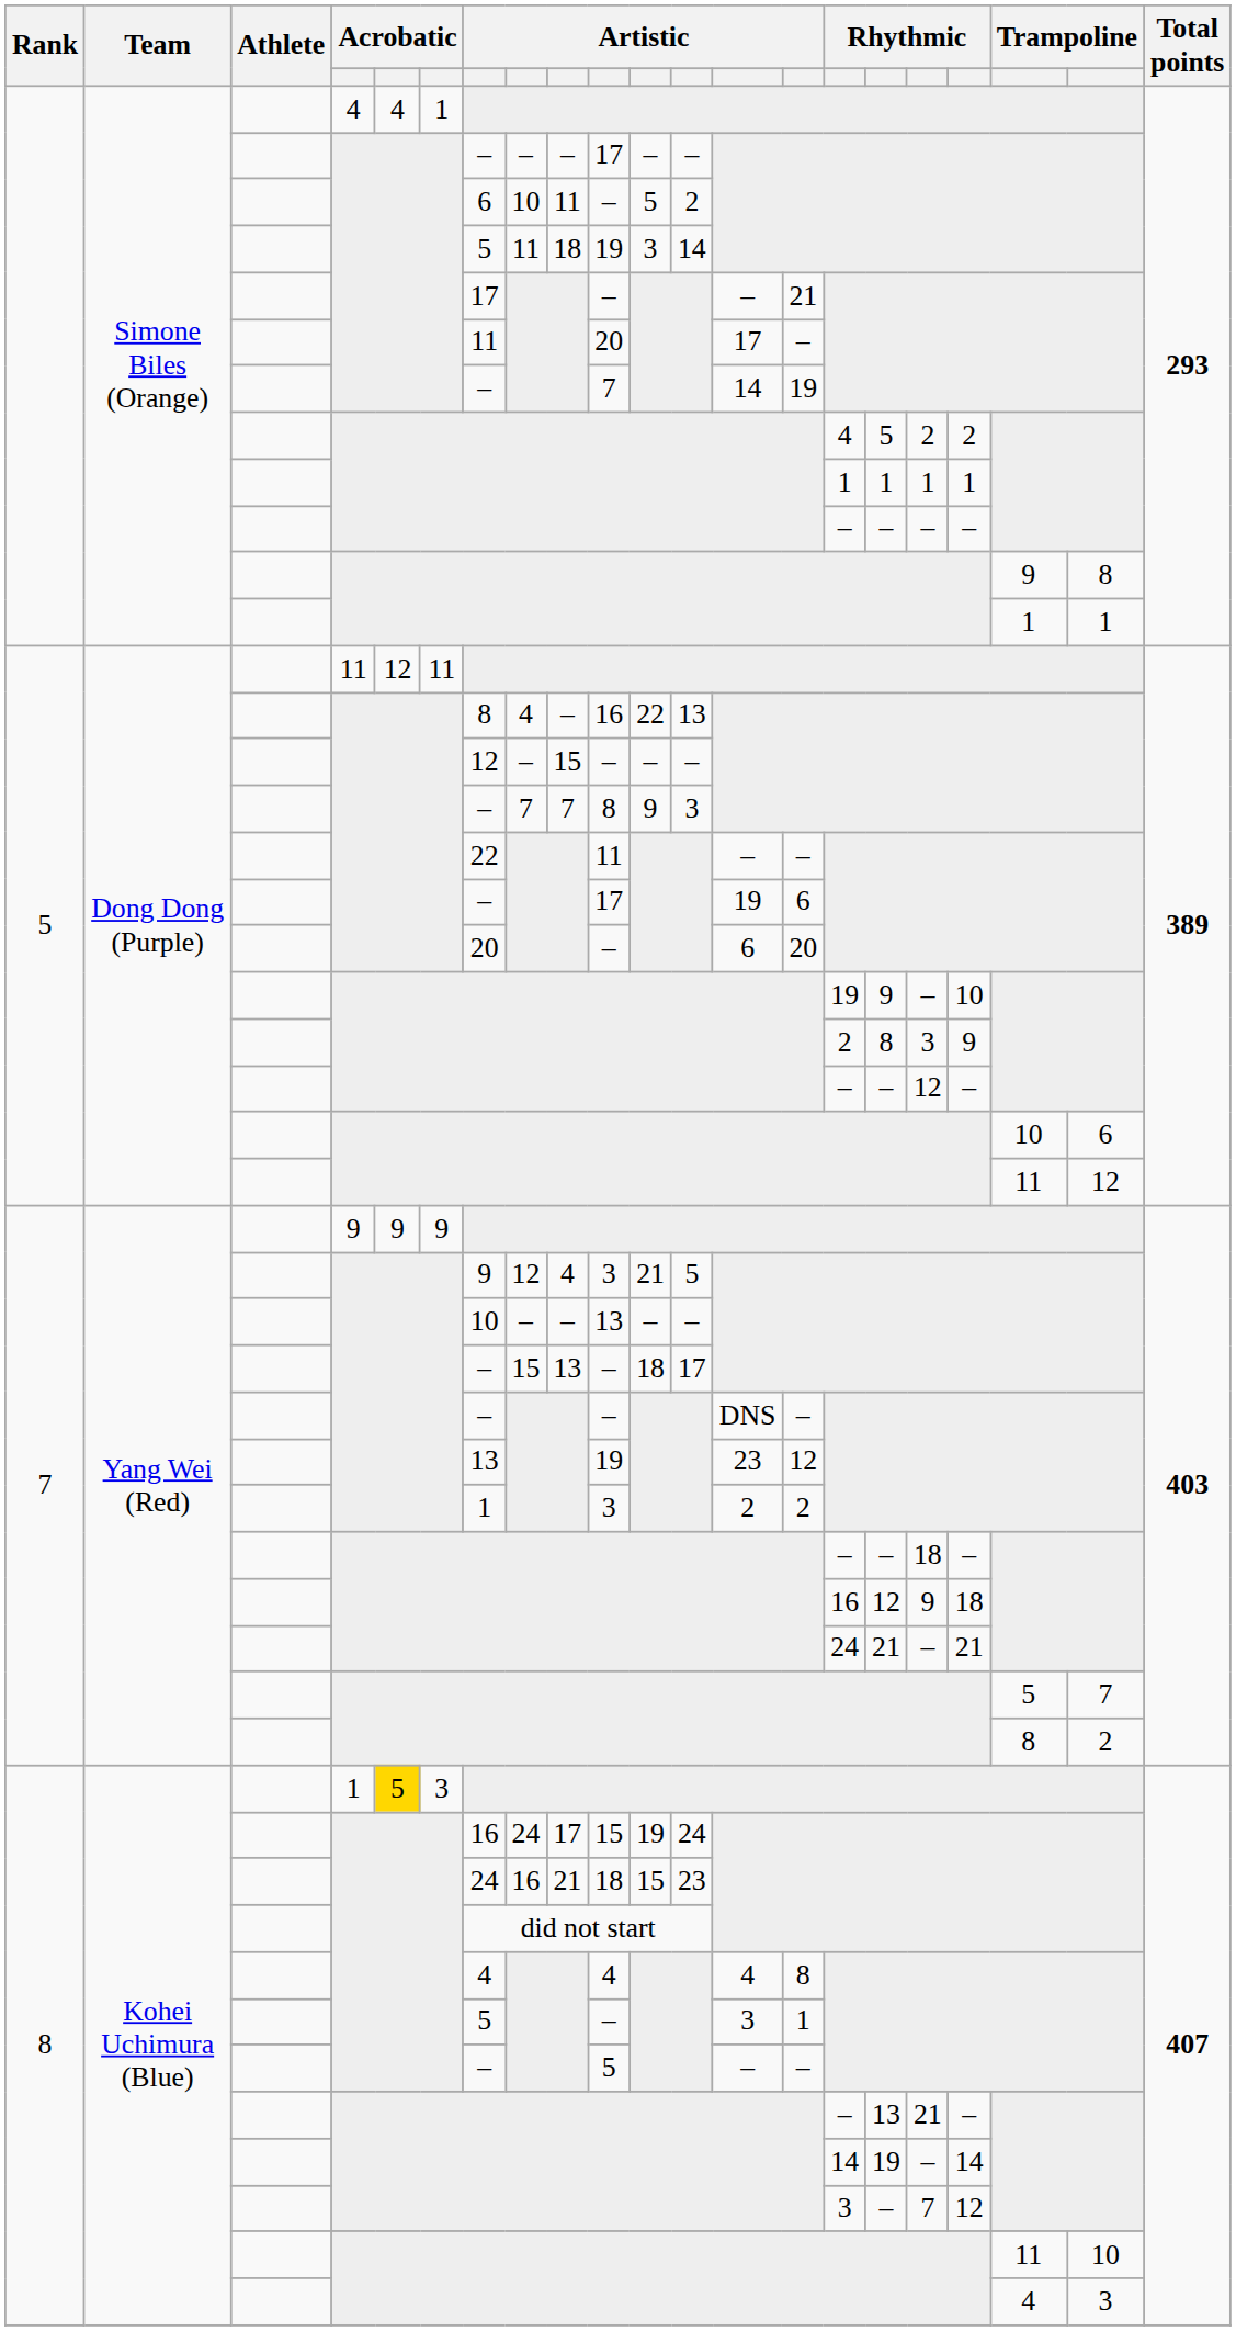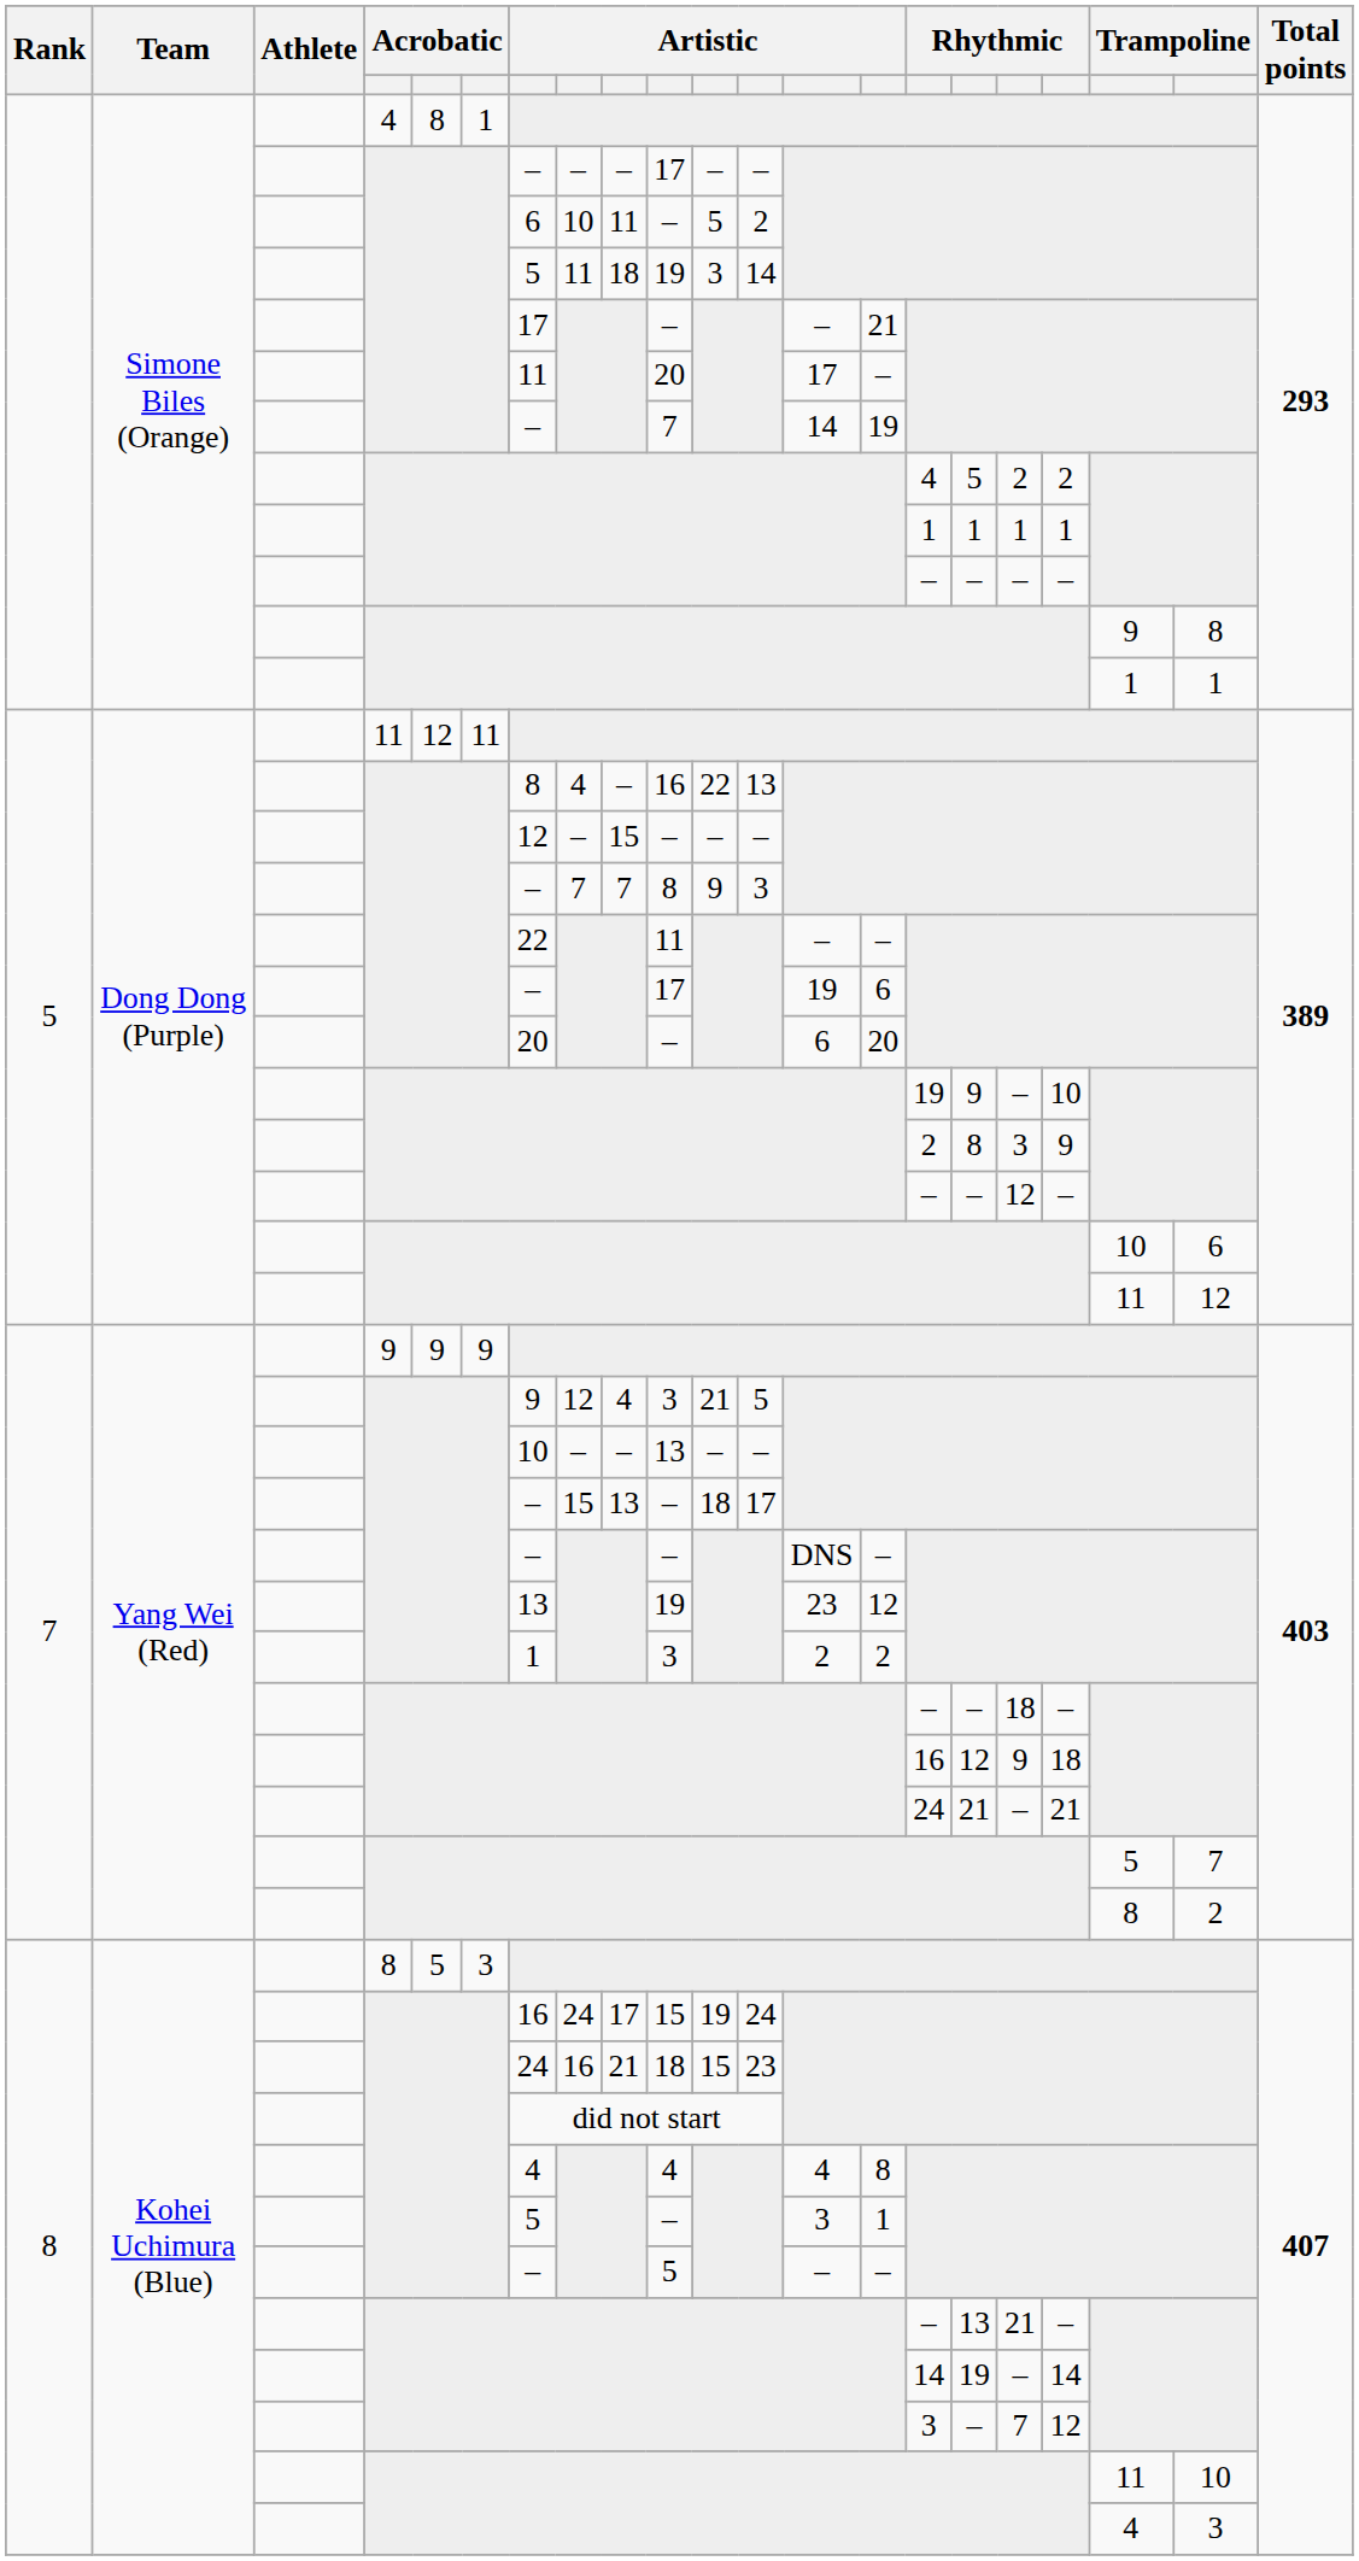row 3 | column 5: 4 -> 8
row 39 | column 4: 1 -> 8
row 39 | column 5: gold background -> no background
